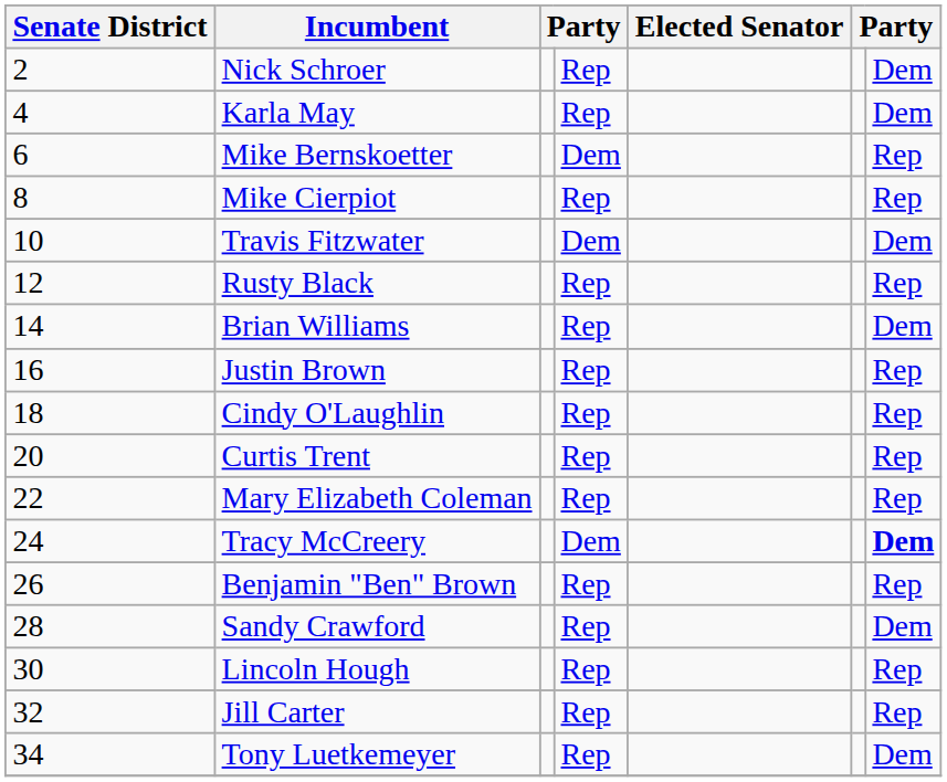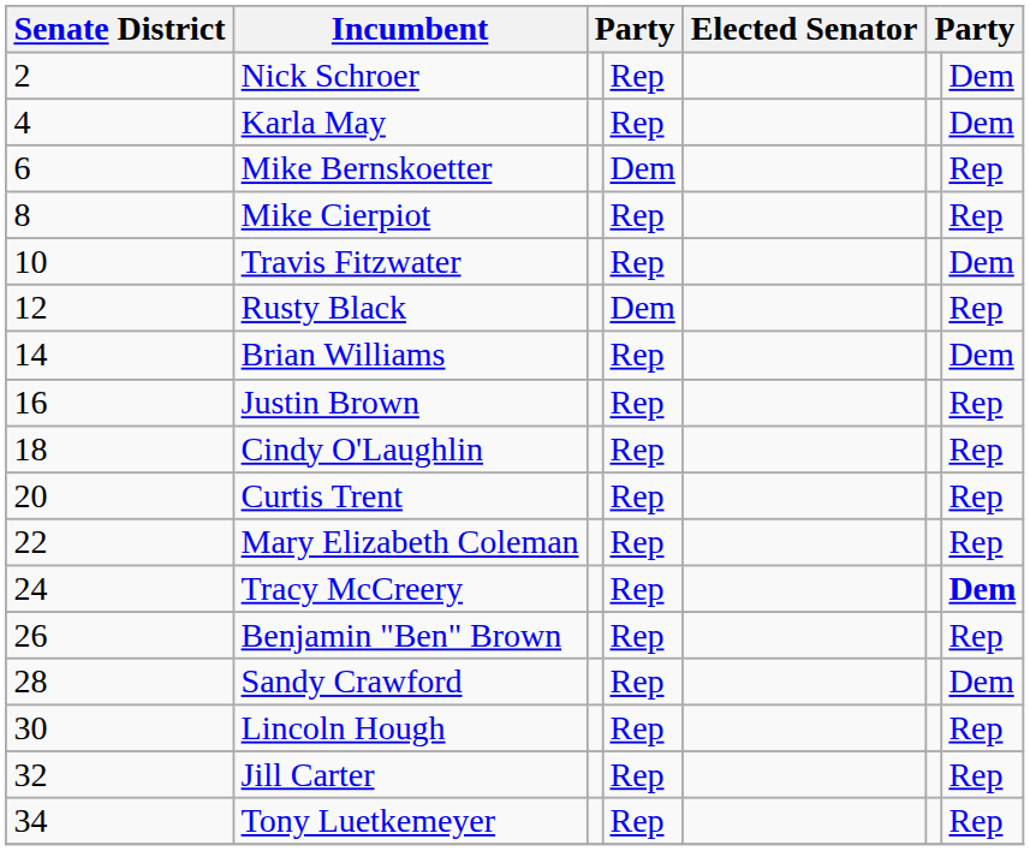Travis Fitzwater | column 4: Dem -> Rep
Rusty Black | column 4: Rep -> Dem
Tracy McCreery | column 4: Dem -> Rep
Tony Luetkemeyer | column 7: Dem -> Rep
